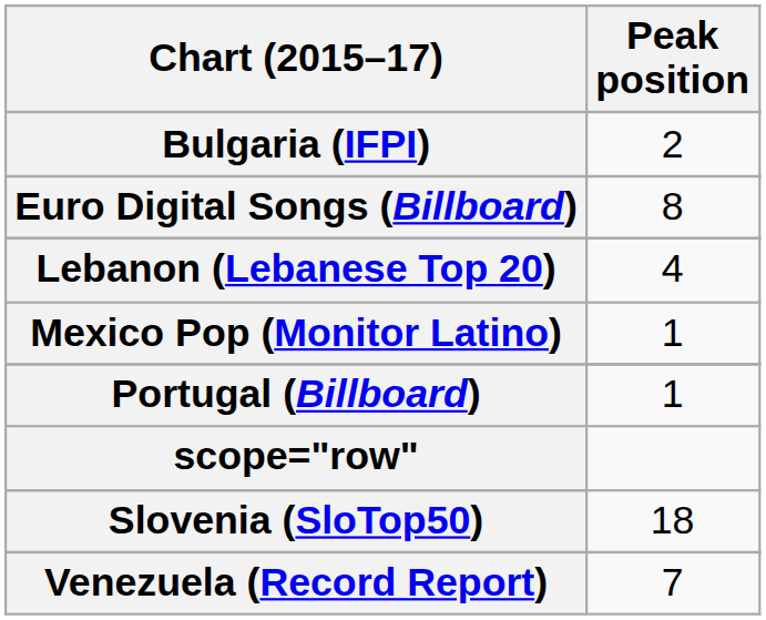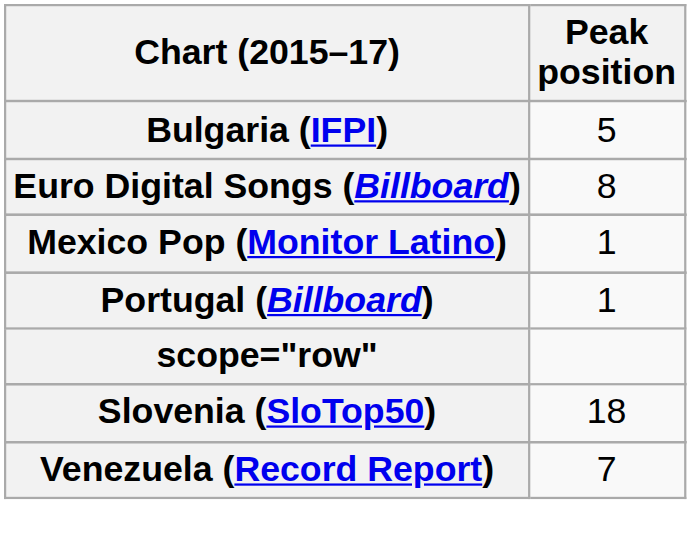Bulgaria (IFPI) | Peak position: 2 -> 5
- row: Lebanon (Lebanese Top 20) | 4
